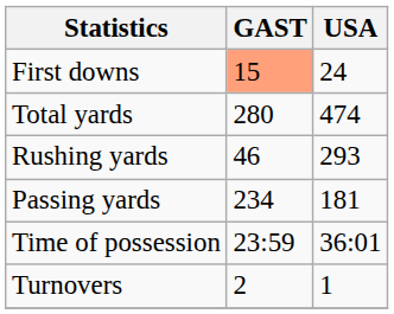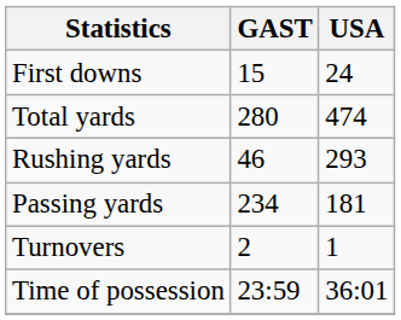First downs | GAST: lightsalmon background -> no background
rows swapped: Turnovers <-> Time of possession
